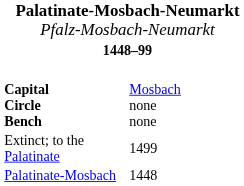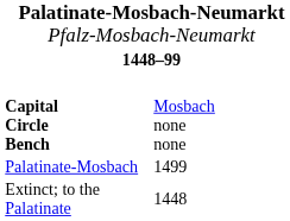row 4 | column 1: Extinct; to the Palatinate -> Palatinate-Mosbach
row 5 | column 1: Palatinate-Mosbach -> Extinct; to the Palatinate
